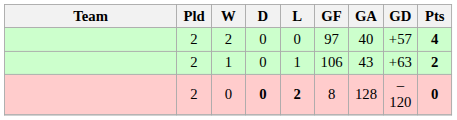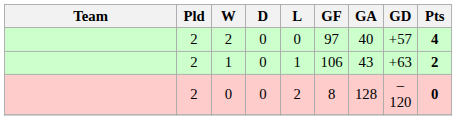row 4 | D: bold -> normal
row 4 | L: bold -> normal
